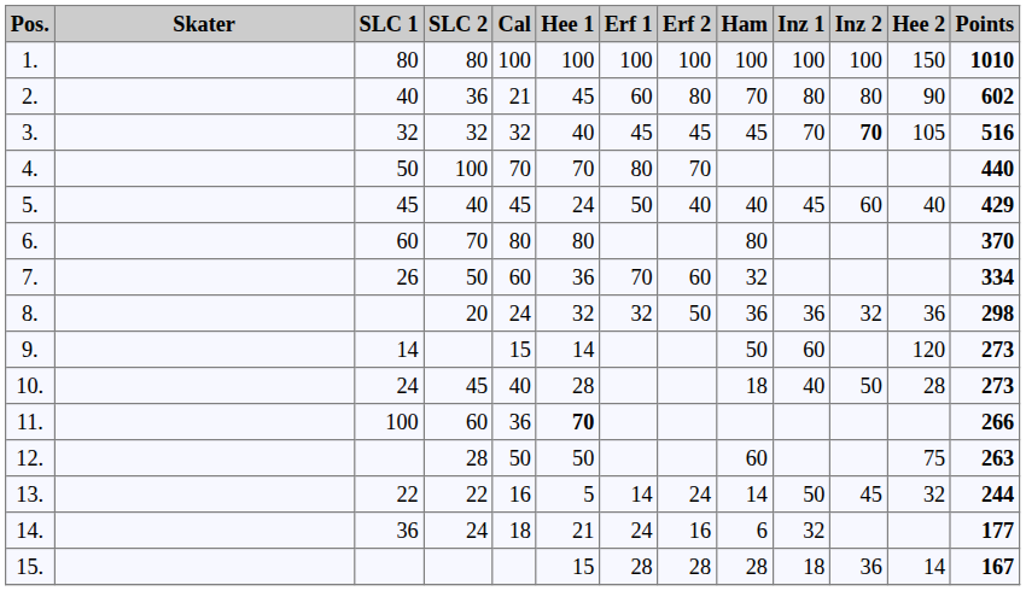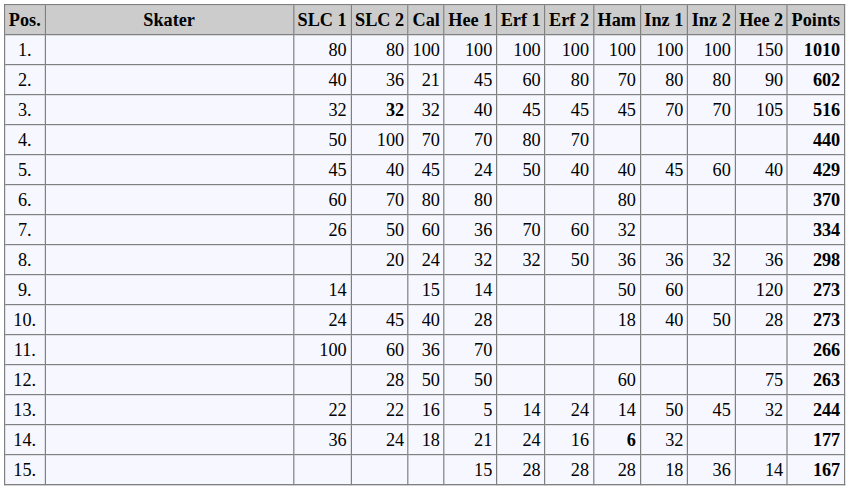3. | SLC 2: normal -> bold
3. | Inz 2: bold -> normal
11. | Hee 1: bold -> normal
14. | Ham: normal -> bold
